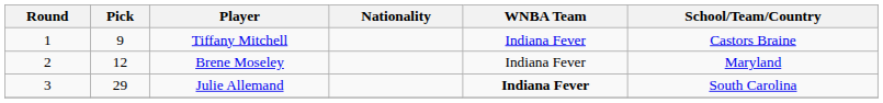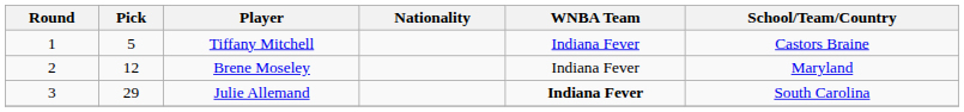Tiffany Mitchell | Pick: 9 -> 5
